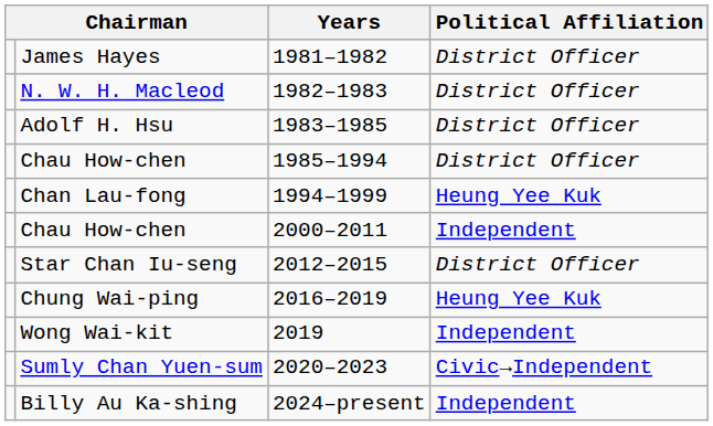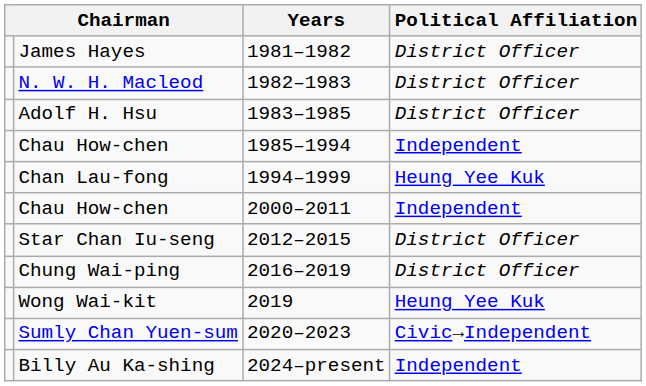Chau How-chen / 1985–1994 | Political Affiliation: District Officer -> Independent
Chung Wai-ping | Political Affiliation: Heung Yee Kuk -> District Officer
Wong Wai-kit | Political Affiliation: Independent -> Heung Yee Kuk
